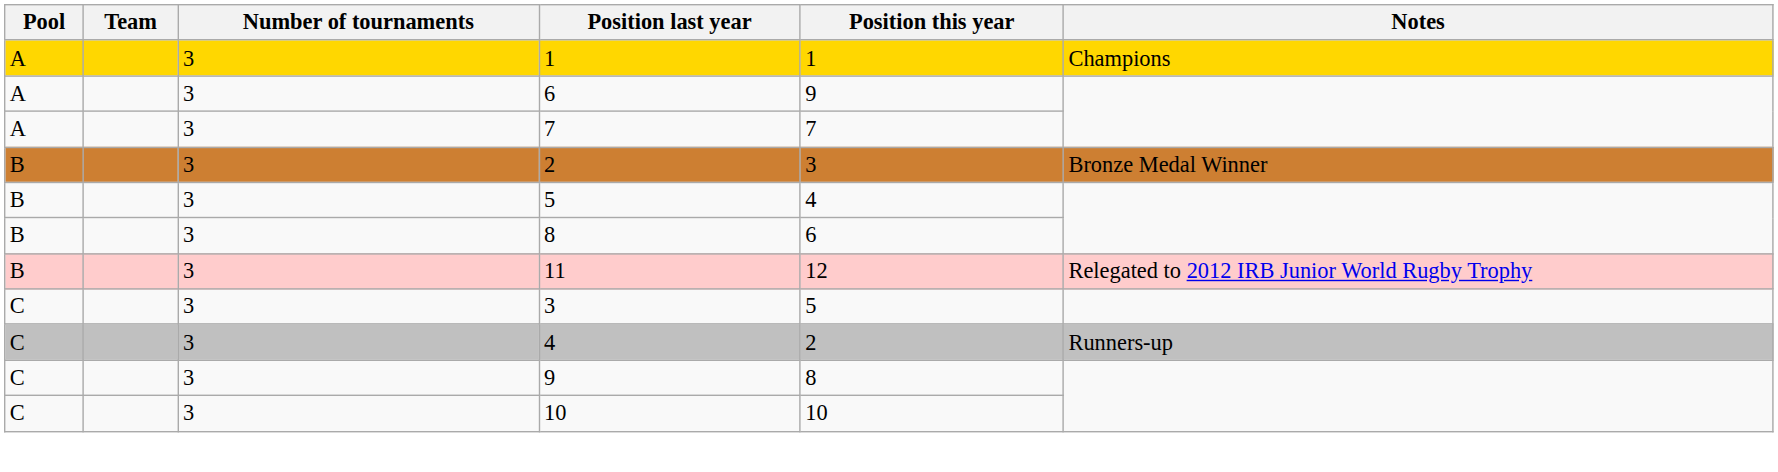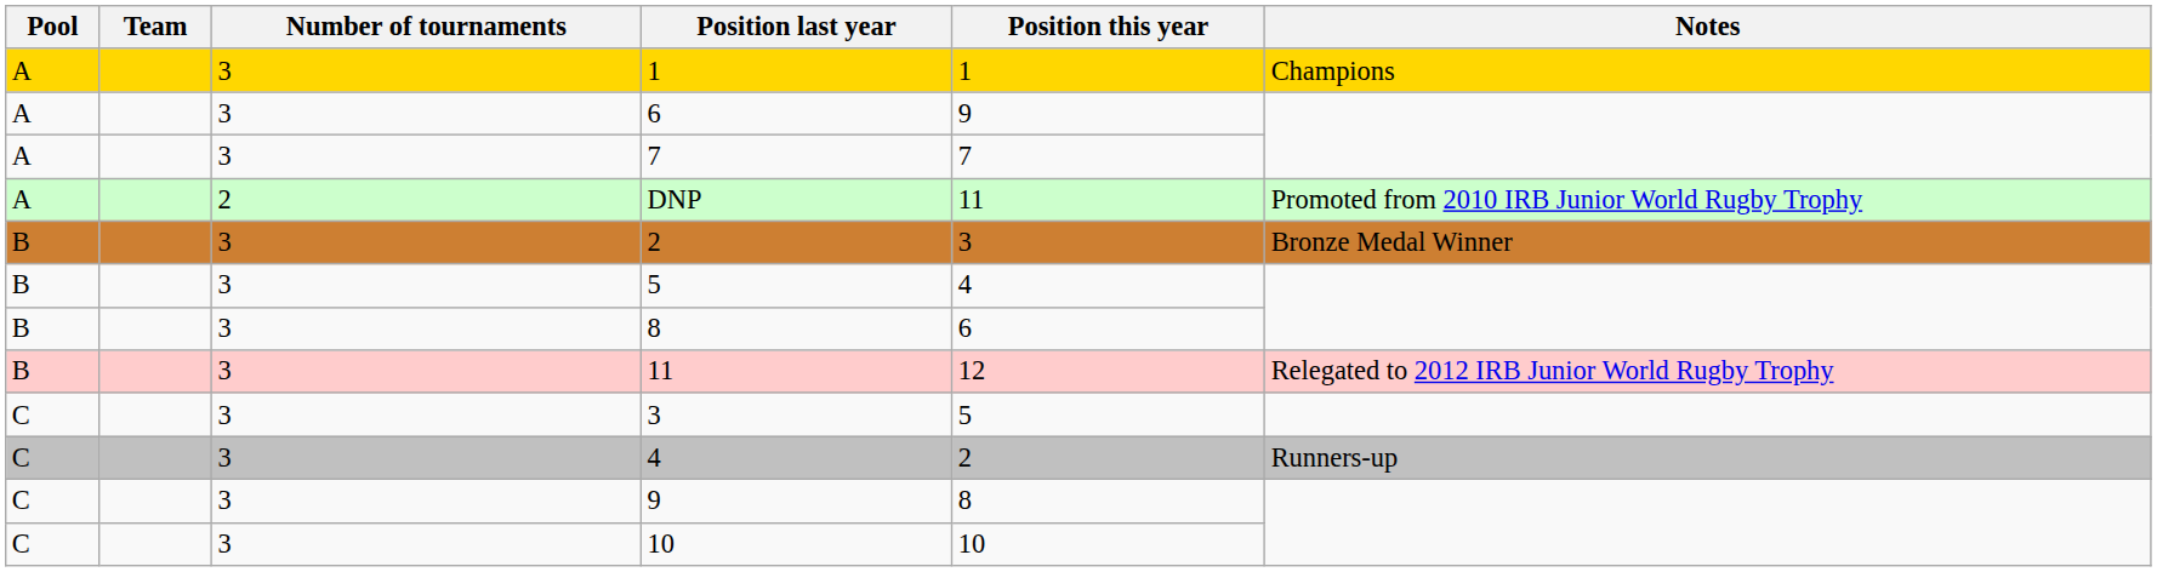+ row: A | 2 | DNP | 11 | Promoted from 2010 IRB Junior World Rugby Trophy
